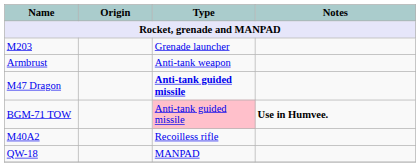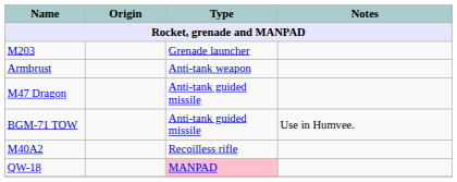M47 Dragon | Type: bold -> normal
BGM-71 TOW | Type: pink background -> no background
BGM-71 TOW | Notes: bold -> normal
QW-18 | Type: no background -> pink background
